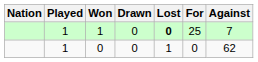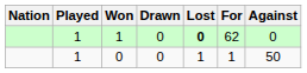row 2 | For: 25 -> 62
row 2 | Against: 7 -> 0
row 3 | For: 0 -> 1
row 3 | Against: 62 -> 50
